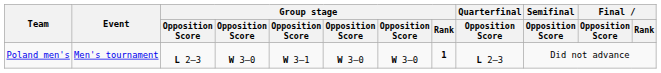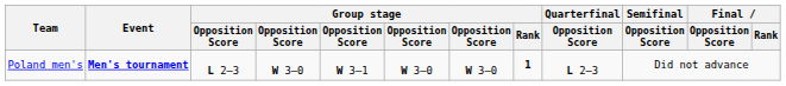Poland men's | Event: normal -> bold
